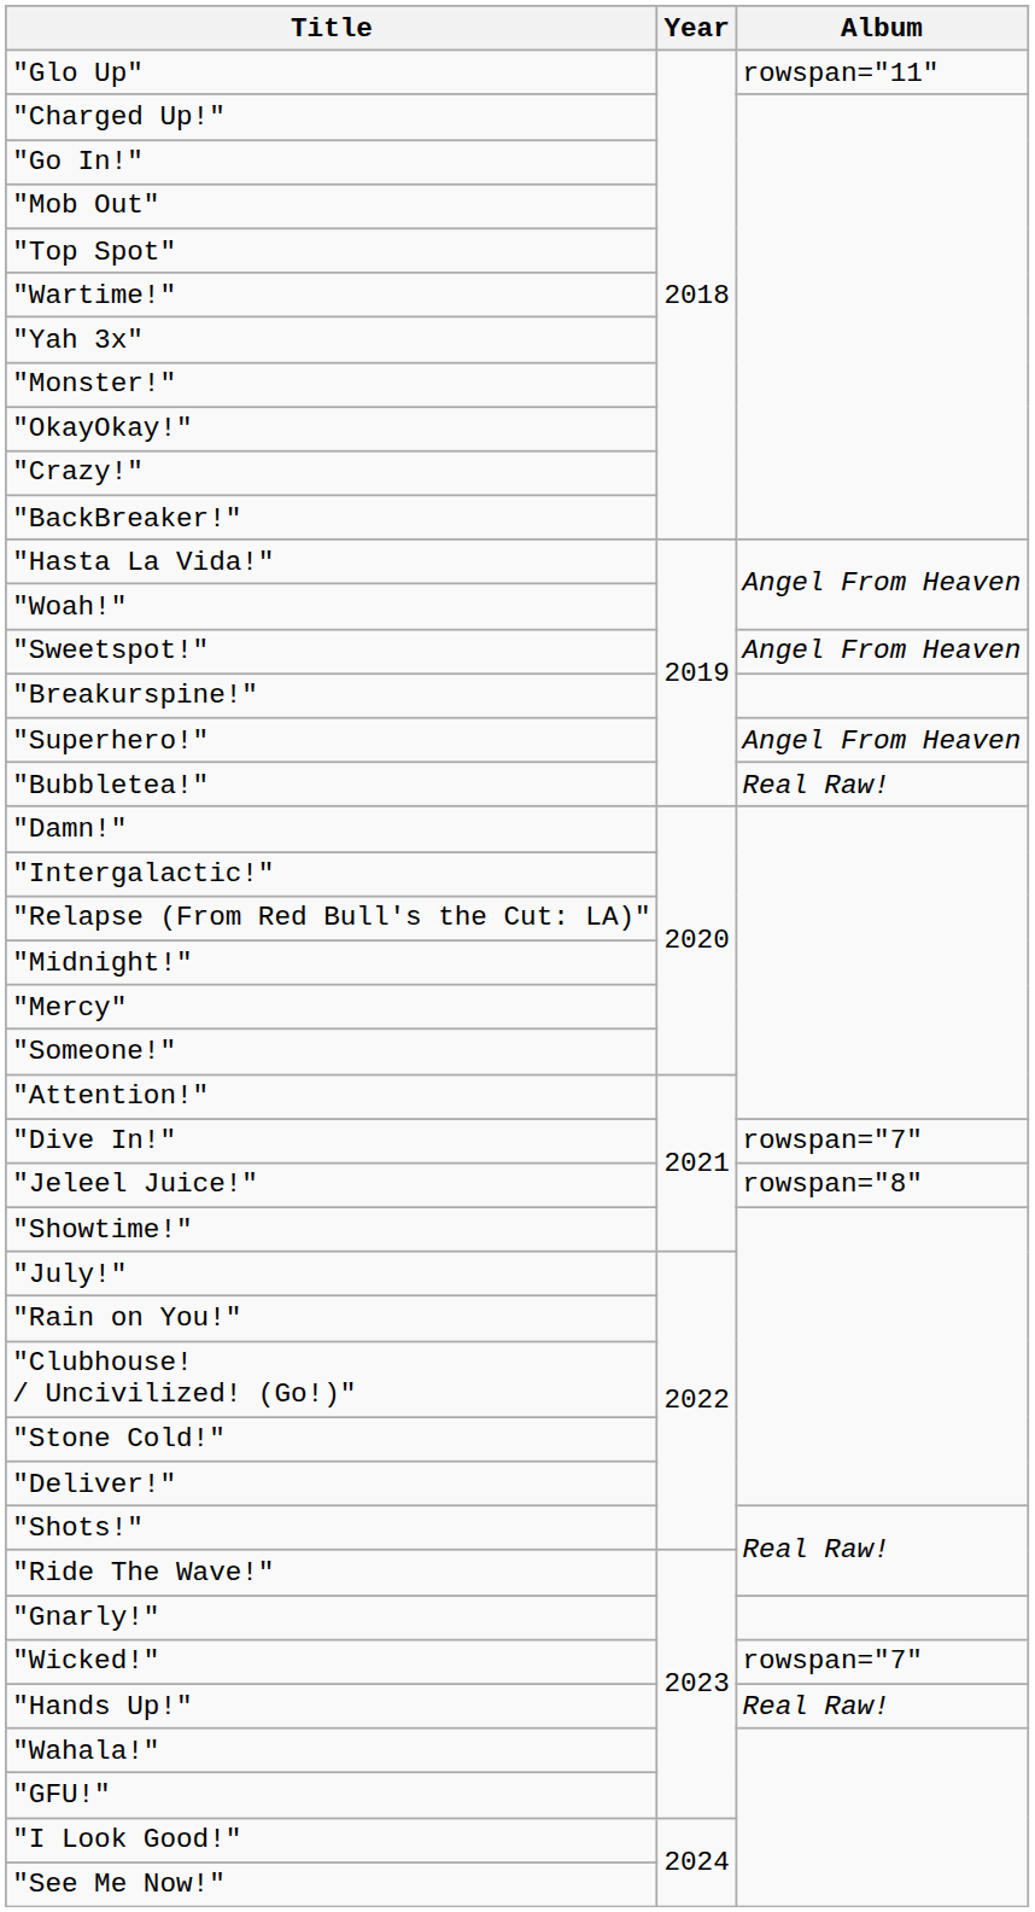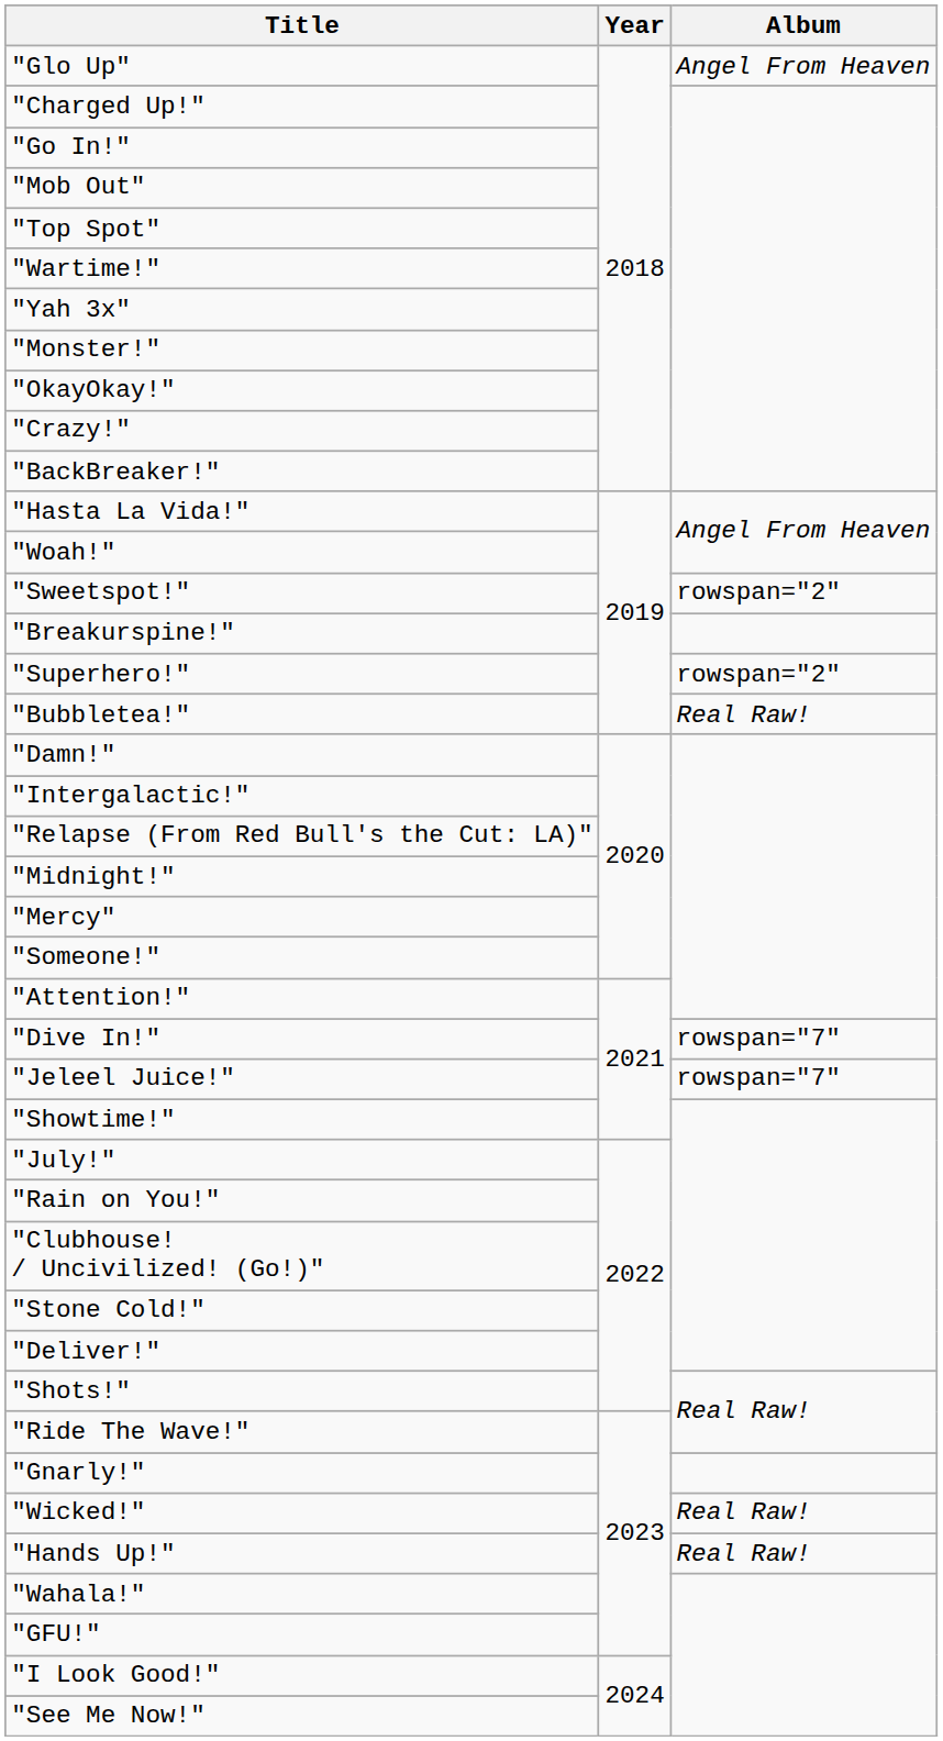"Glo Up" | Album: rowspan="11" -> Angel From Heaven
"Sweetspot!" | Album: Angel From Heaven -> rowspan="2"
"Superhero!" | Album: Angel From Heaven -> rowspan="2"
"Jeleel Juice!" | Album: rowspan="8" -> rowspan="7"
"Wicked!" | Album: rowspan="7" -> Real Raw!
